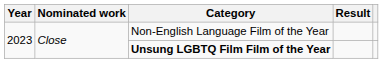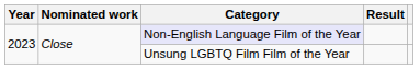Non-English Language Film of the Year | Category: no background -> lavender background
Unsung LGBTQ Film Film of the Year | Category: bold -> normal
